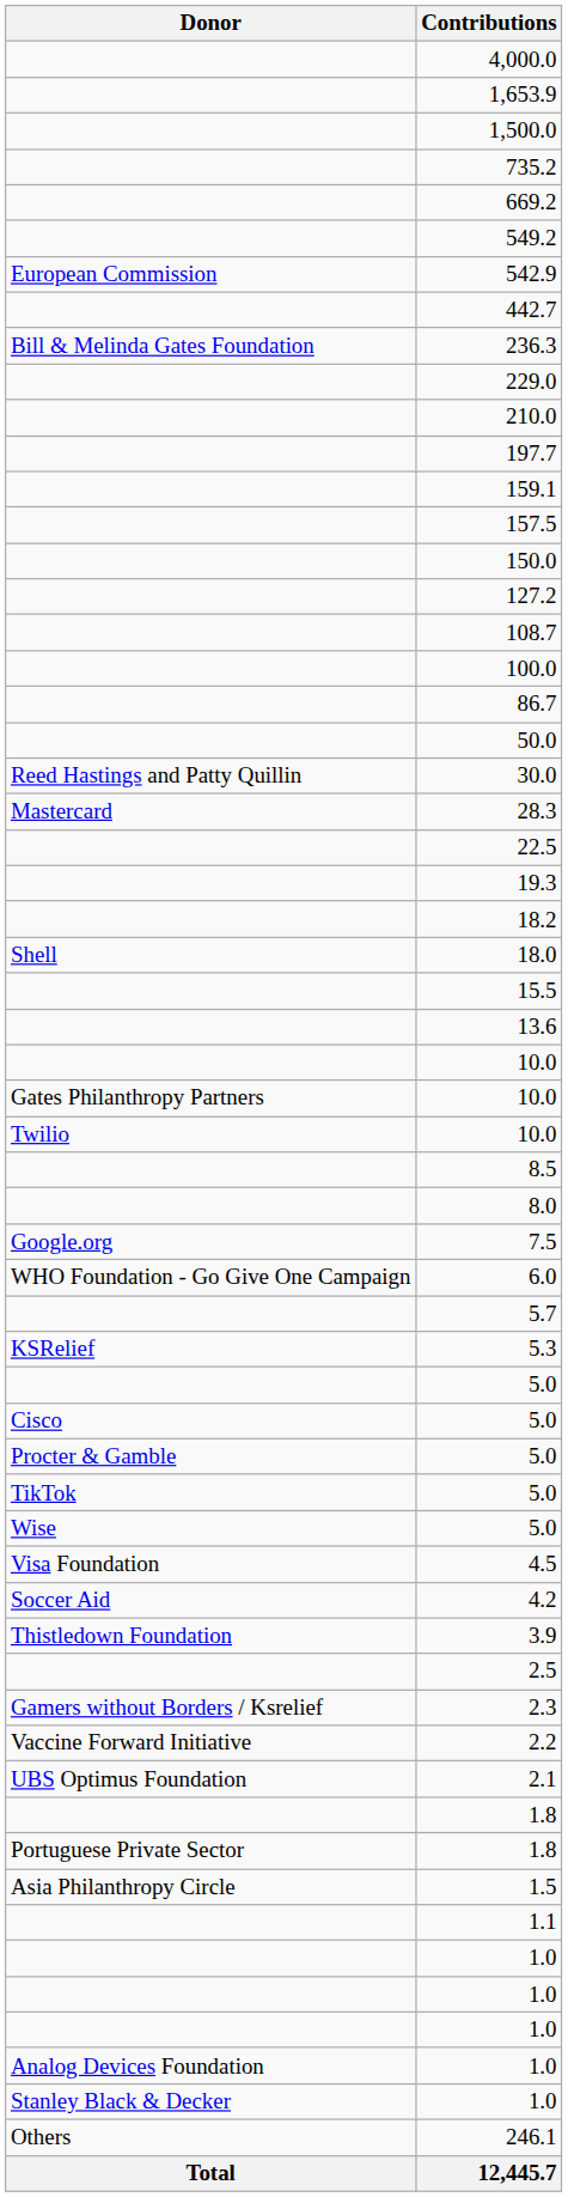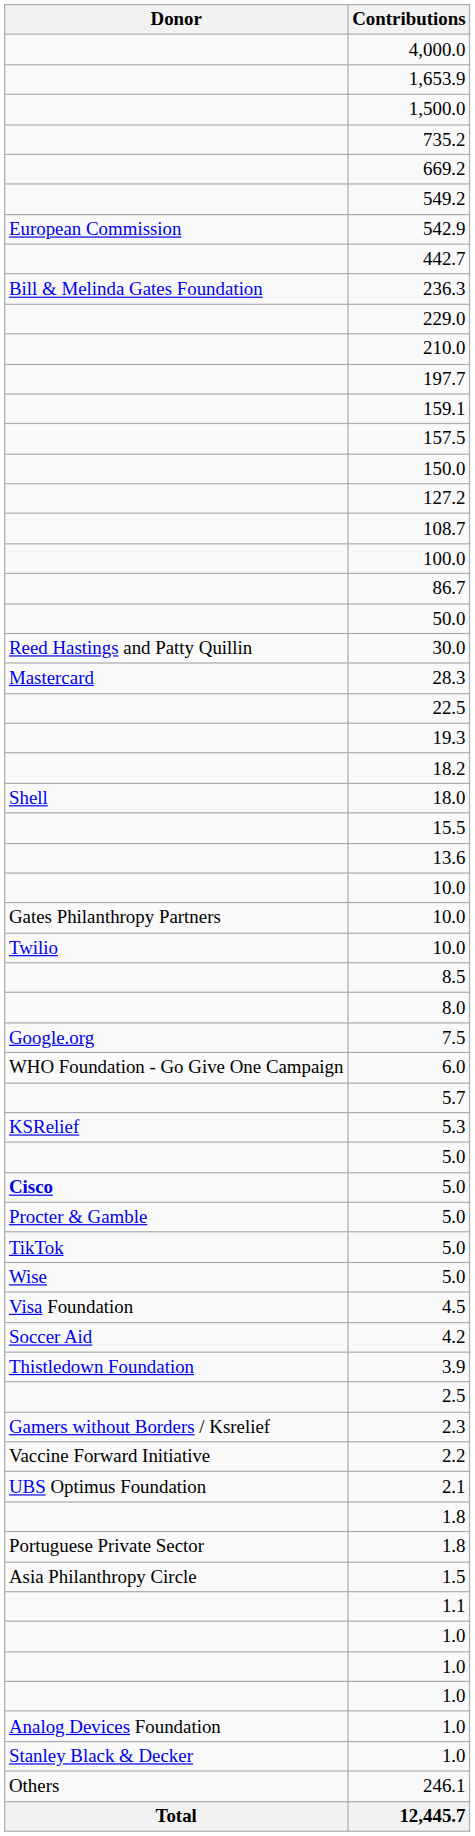row 40 | Donor: normal -> bold
